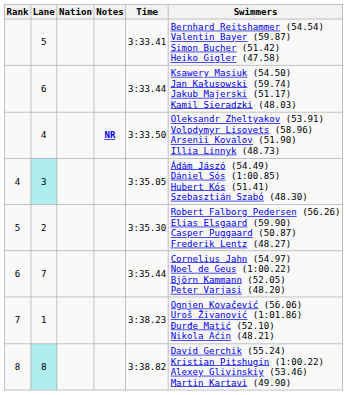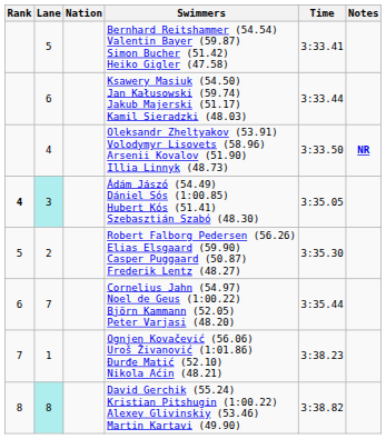columns swapped: Swimmers <-> Notes
row 5 | Rank: normal -> bold
